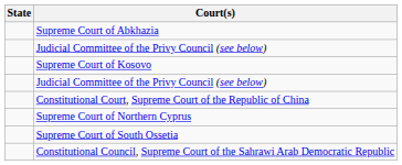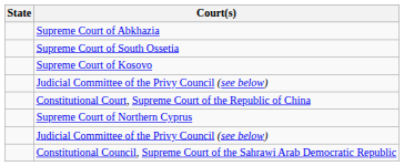row 3 | Court(s): Judicial Committee of the Privy Council (see below) -> Supreme Court of South Ossetia
row 8 | Court(s): Supreme Court of South Ossetia -> Judicial Committee of the Privy Council (see below)
